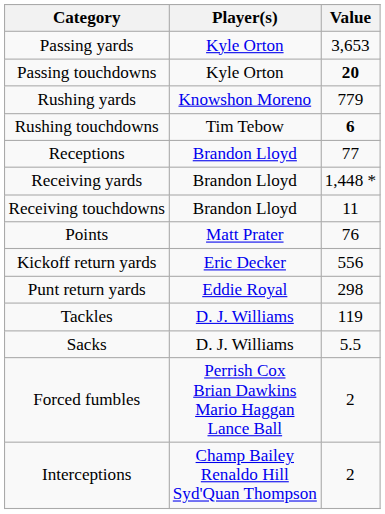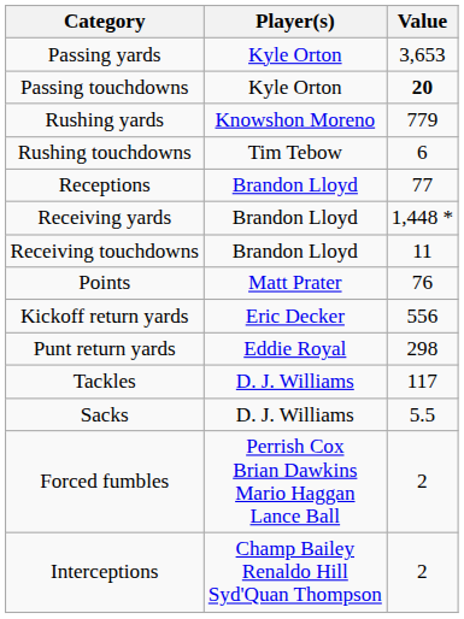Rushing touchdowns | Value: bold -> normal
Tackles | Value: 119 -> 117
